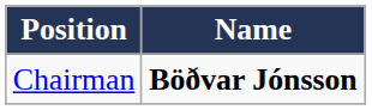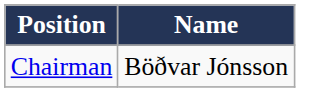Chairman | Name: bold -> normal
